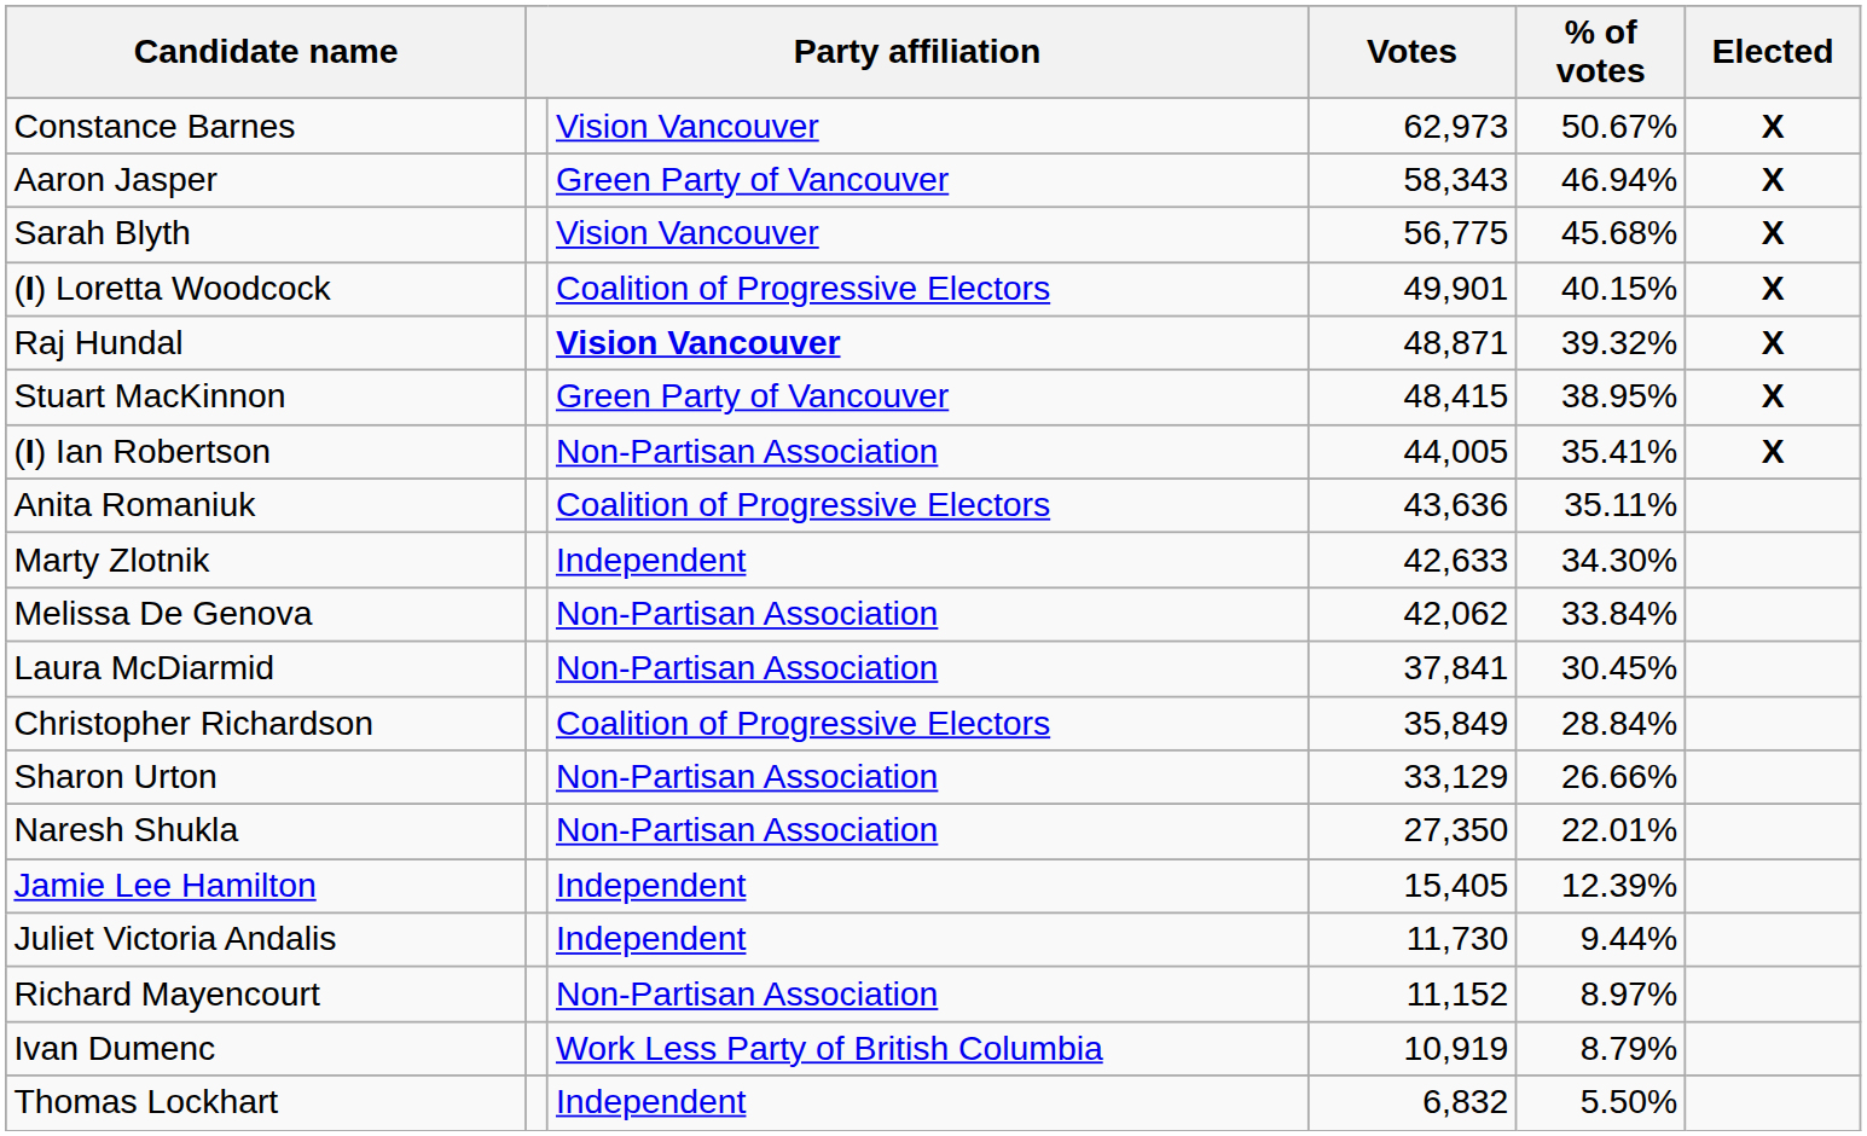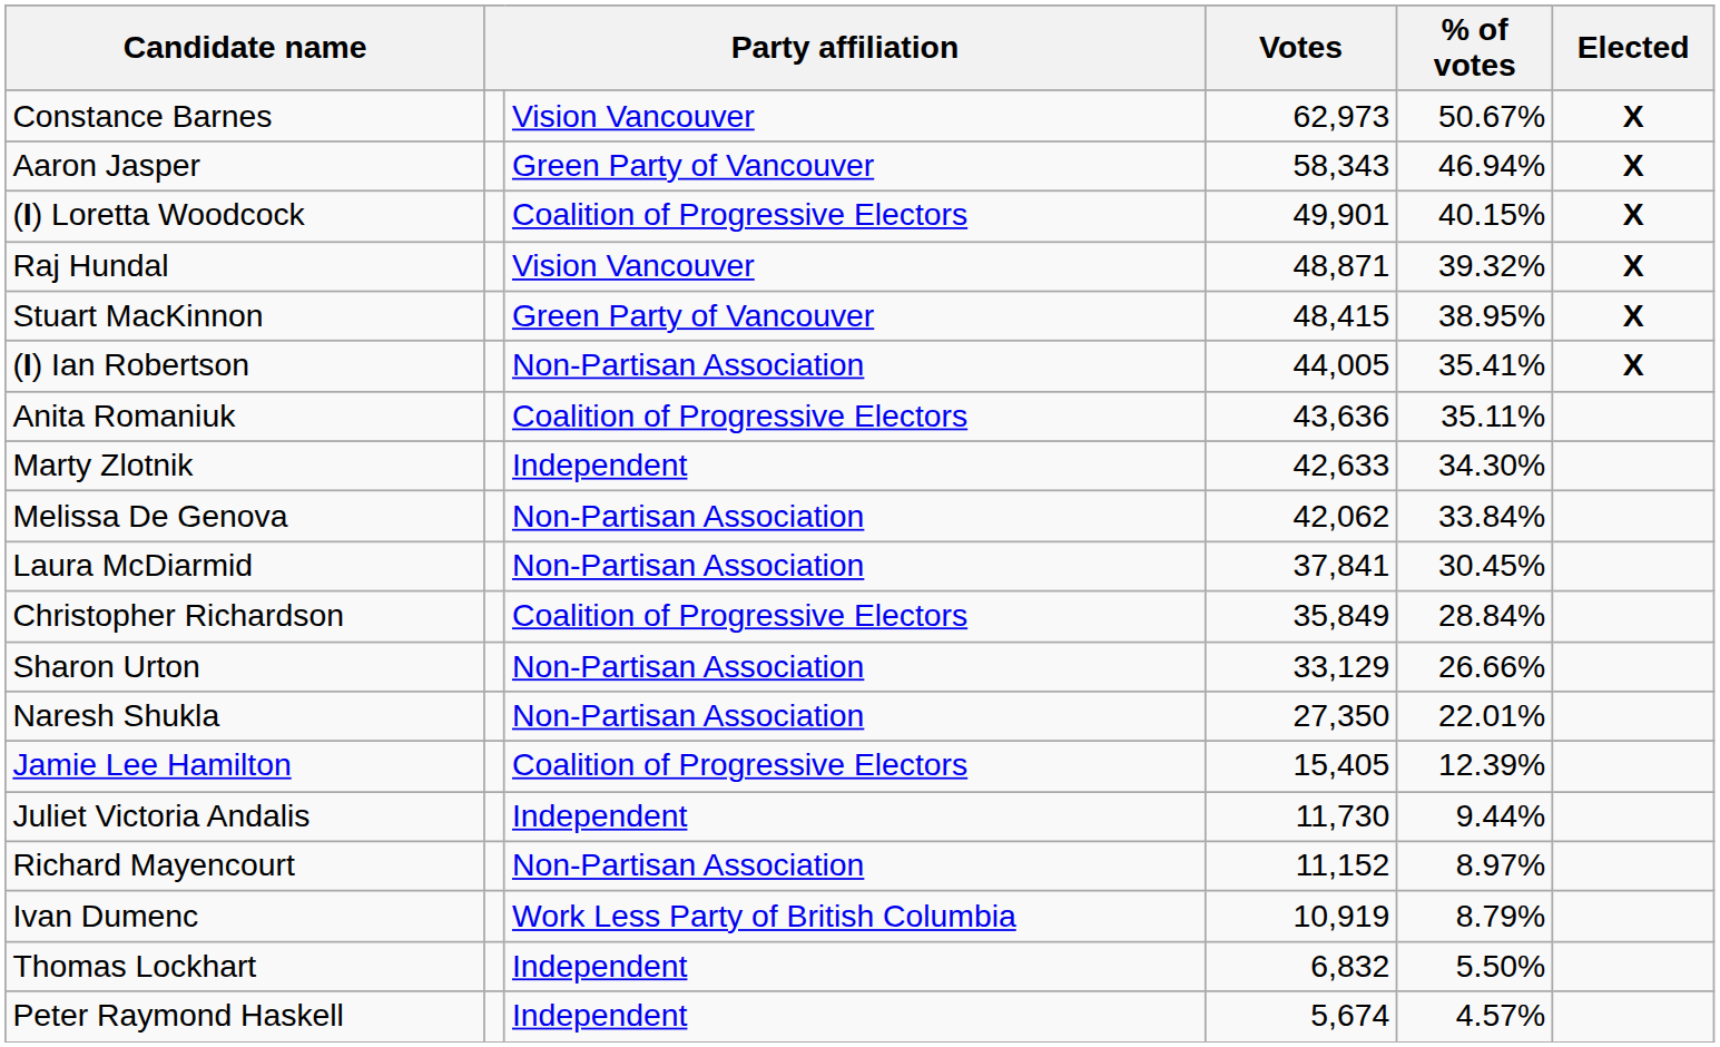- row: Sarah Blyth | Vision Vancouver | 56,775 | 45.68% | X
Raj Hundal | column 3: bold -> normal
Jamie Lee Hamilton | column 3: Independent -> Coalition of Progressive Electors
+ row: Peter Raymond Haskell | Independent | 5,674 | 4.57%
